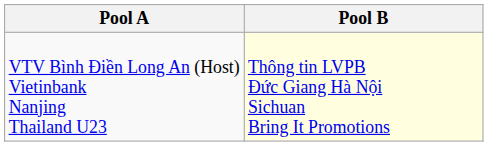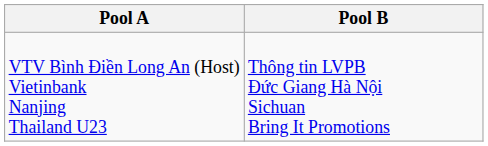VTV Bình Điền Long An (Host) Vietinbank Nanjing Thailand U23 | Pool B: lightyellow background -> no background
